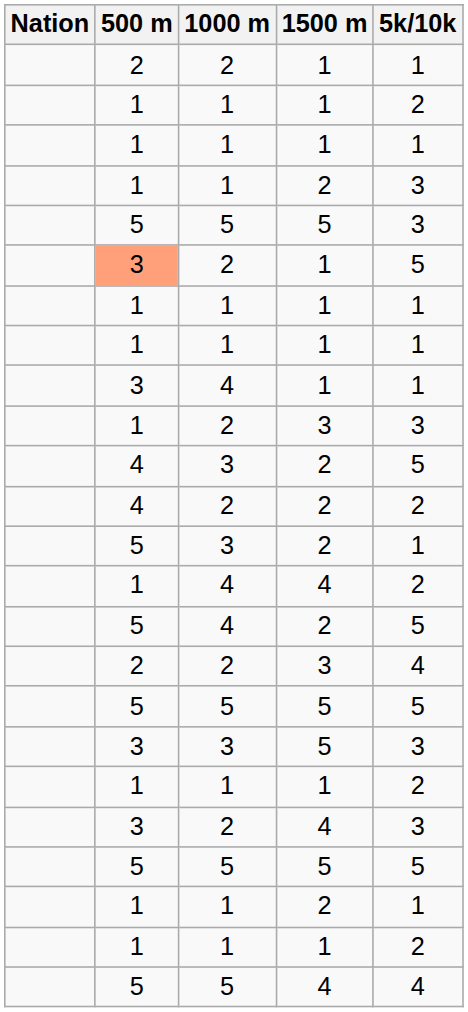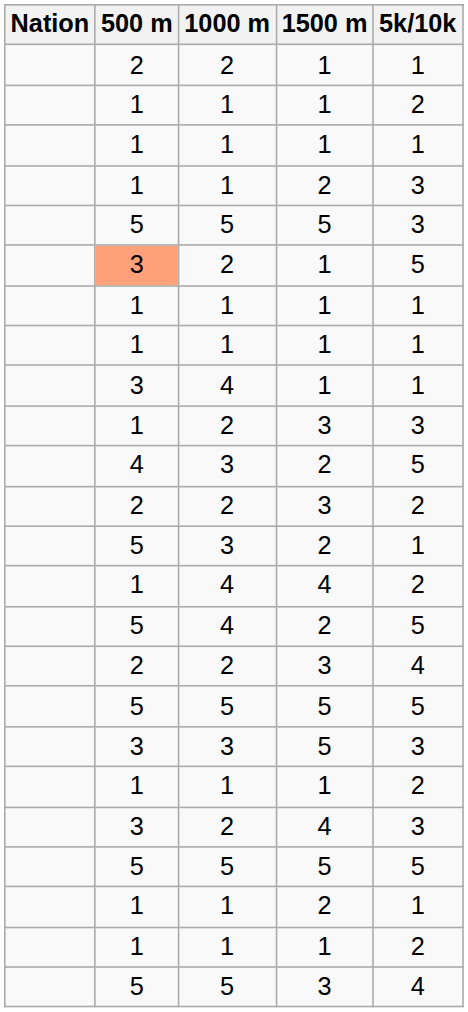row 13 | 500 m: 4 -> 2
row 13 | 1500 m: 2 -> 3
row 25 | 1500 m: 4 -> 3
